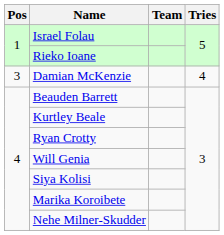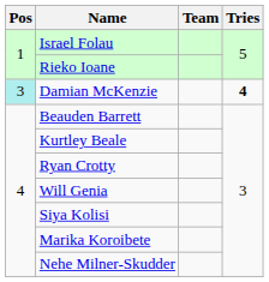Damian McKenzie | Pos: no background -> paleturquoise background
Damian McKenzie | Tries: normal -> bold
